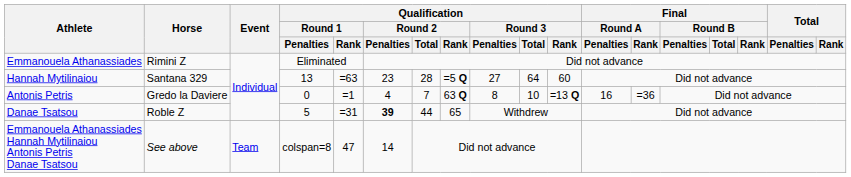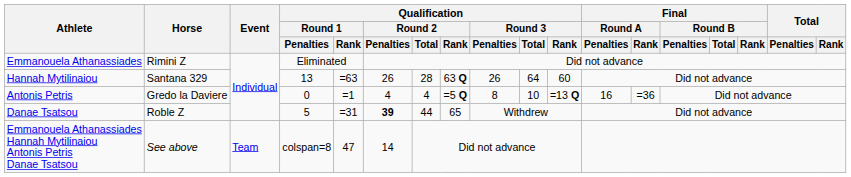Hannah Mytilinaiou | Qualification / Round 2 / Penalties: 23 -> 26
Hannah Mytilinaiou | Qualification / Round 2 / Rank: =5 Q -> 63 Q
Hannah Mytilinaiou | Qualification / Round 3 / Penalties: 27 -> 26
Antonis Petris | Qualification / Round 2 / Total: 7 -> 4
Antonis Petris | Qualification / Round 2 / Rank: 63 Q -> =5 Q
